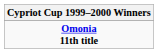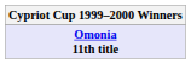row 2 | column 1: no background -> lavender background
